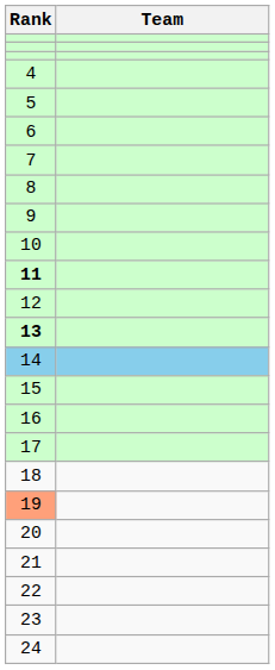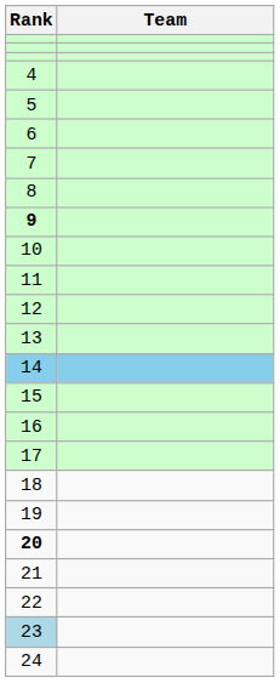row 10 | Rank: normal -> bold
row 12 | Rank: bold -> normal
row 14 | Rank: bold -> normal
row 20 | Rank: lightsalmon background -> no background
row 21 | Rank: normal -> bold
row 24 | Rank: no background -> lightblue background
